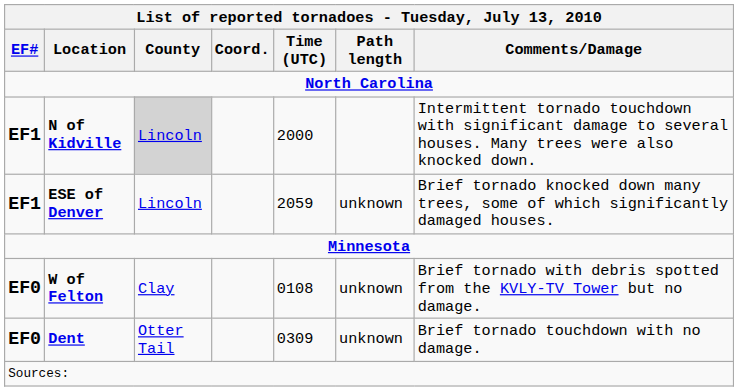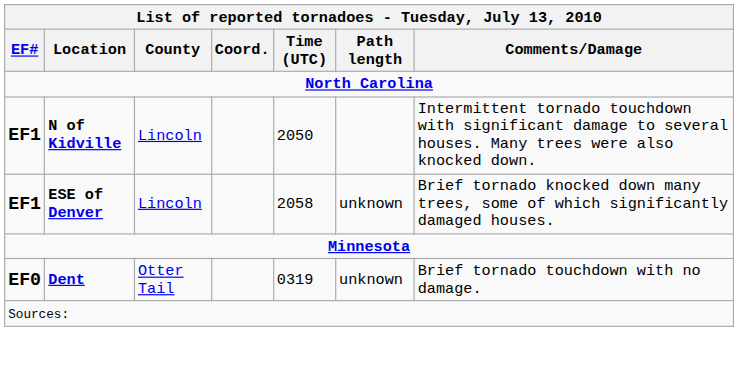N of Kidville | County: lightgrey background -> no background
N of Kidville | Time (UTC): 2000 -> 2050
ESE of Denver | Time (UTC): 2059 -> 2058
- row: EF0 | W of Felton | Clay | 0108 | unknown | Brief tornado with debris spotted from the KVLY-TV Tower but no damage.
Dent | Time (UTC): 0309 -> 0319
